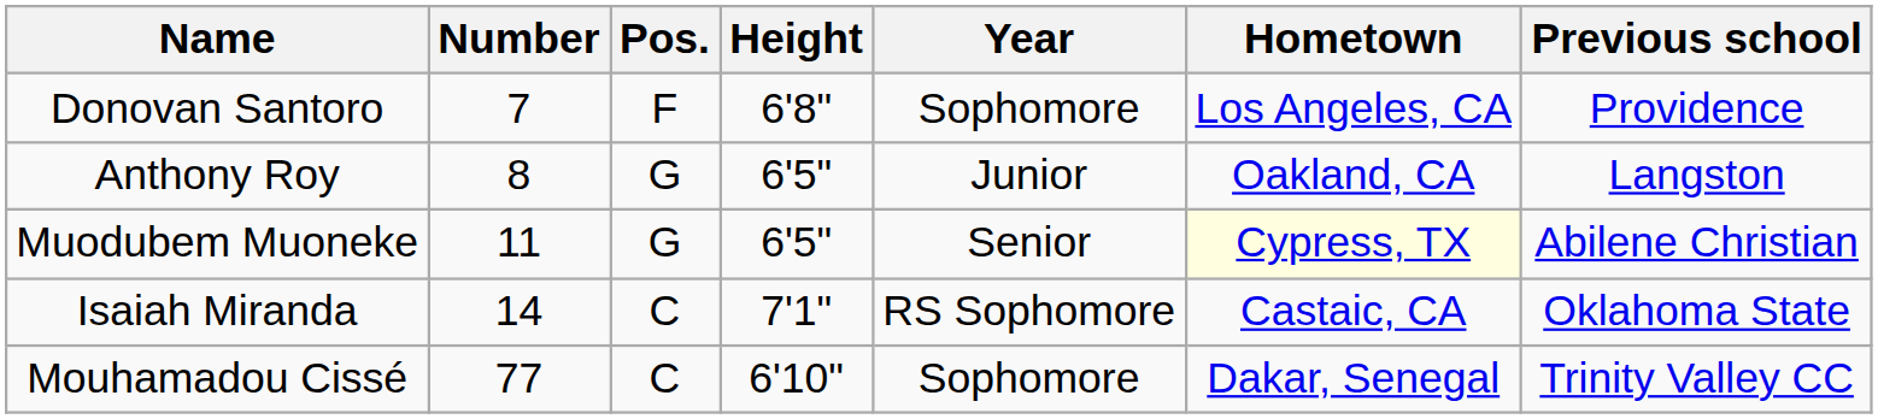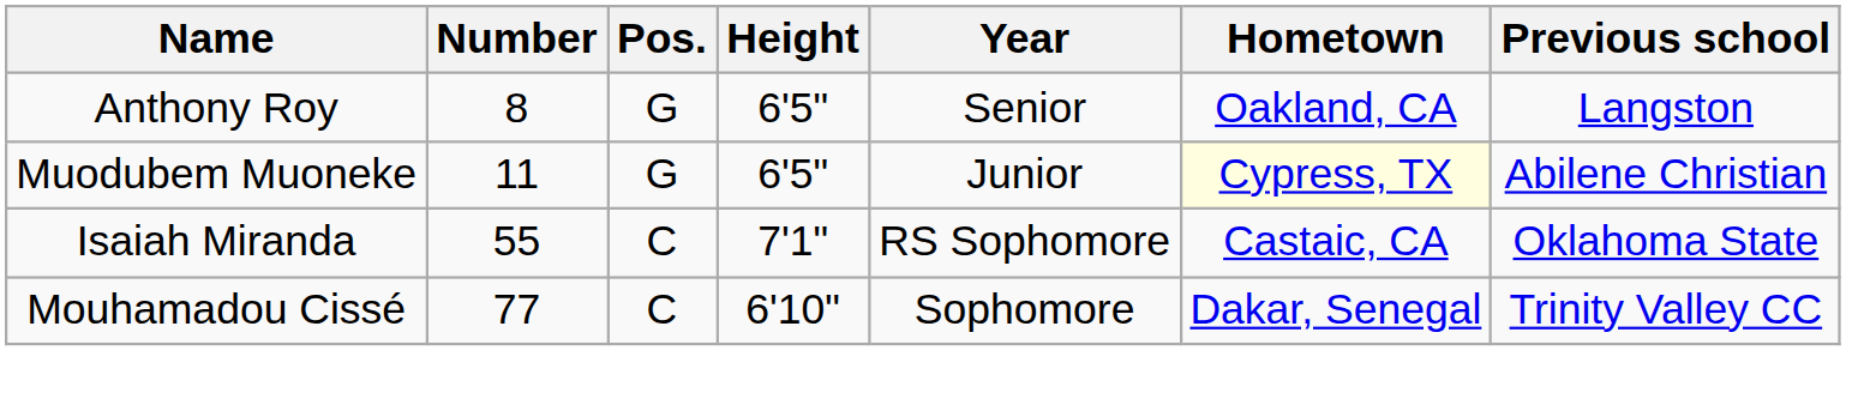- row: Donovan Santoro | 7 | F | 6'8" | Sophomore | Los Angeles, CA | Providence
Anthony Roy | Year: Junior -> Senior
Muodubem Muoneke | Year: Senior -> Junior
Isaiah Miranda | Number: 14 -> 55
